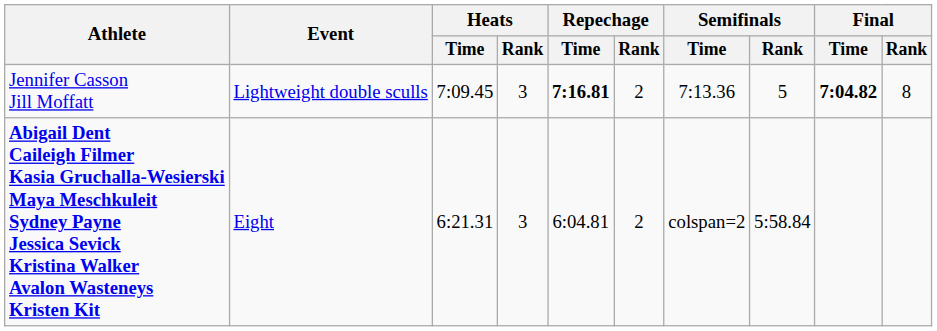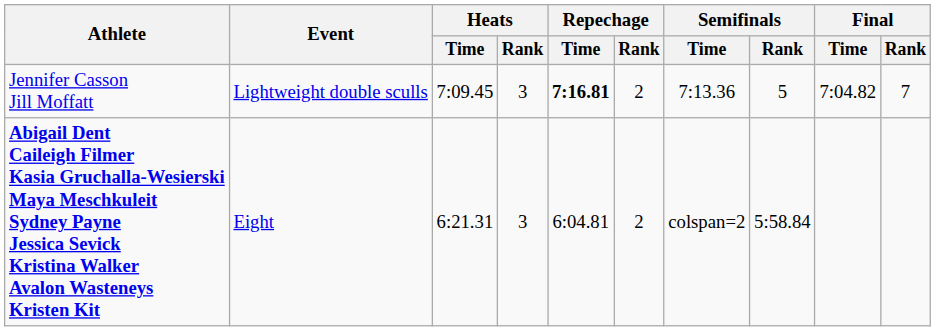Jennifer Casson Jill Moffatt | Final / Time: bold -> normal
Jennifer Casson Jill Moffatt | Final / Rank: 8 -> 7
